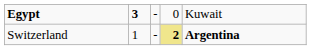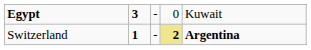Switzerland | column 2: normal -> bold
